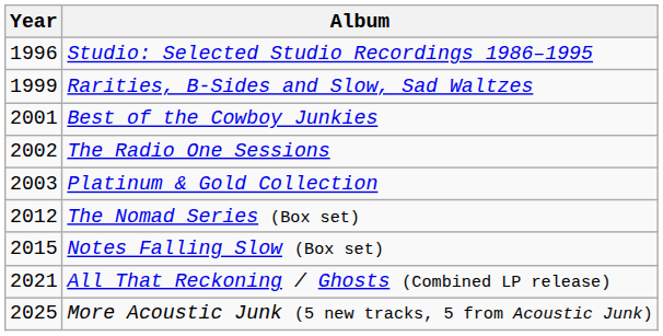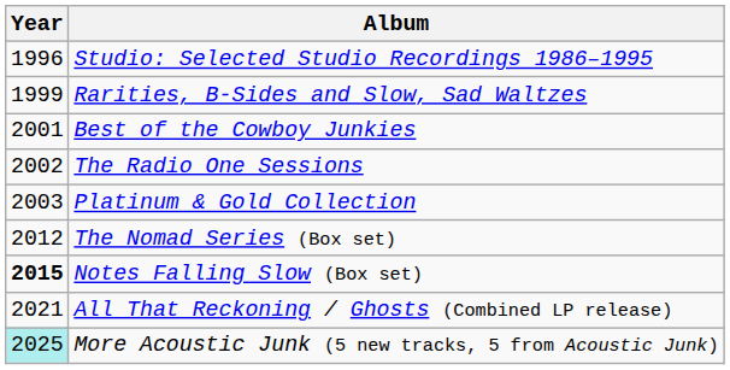Notes Falling Slow (Box set) | Year: normal -> bold
More Acoustic Junk (5 new tracks, 5 from Acoustic Junk) | Year: no background -> paleturquoise background
